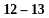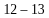row 1 | column 1: bold -> normal
